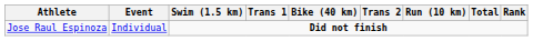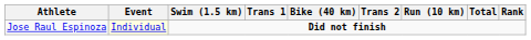Jose Raul Espinoza | Event: no background -> lightyellow background
